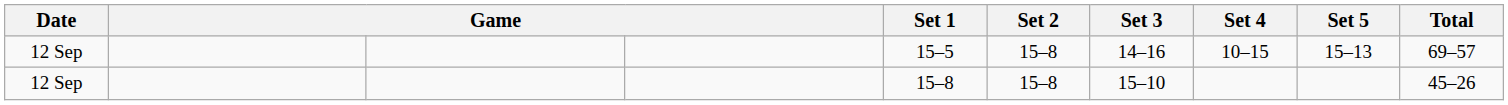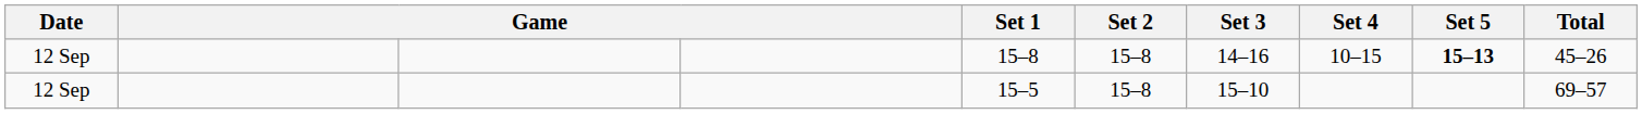row 2 | Set 1: 15–5 -> 15–8
row 2 | Set 5: normal -> bold
row 2 | Total: 69–57 -> 45–26
row 3 | Set 1: 15–8 -> 15–5
row 3 | Total: 45–26 -> 69–57
